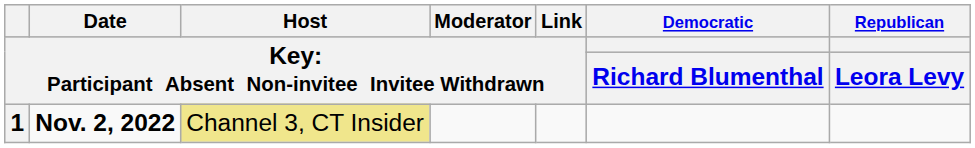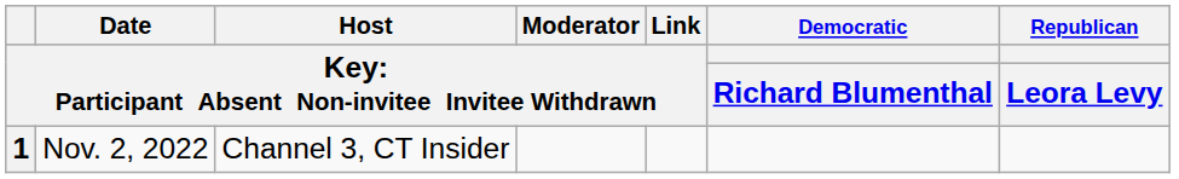1 | column 2: bold -> normal
1 | column 3: khaki background -> no background
